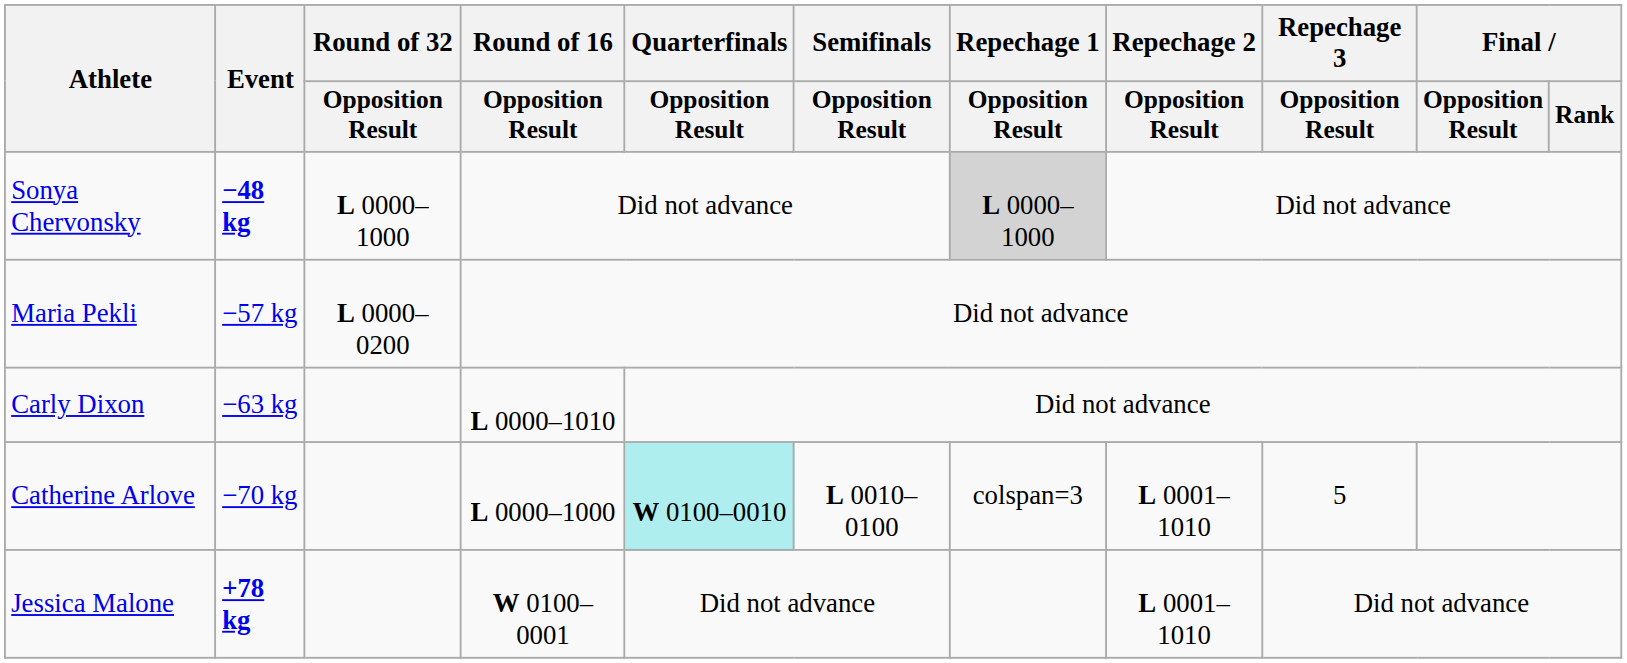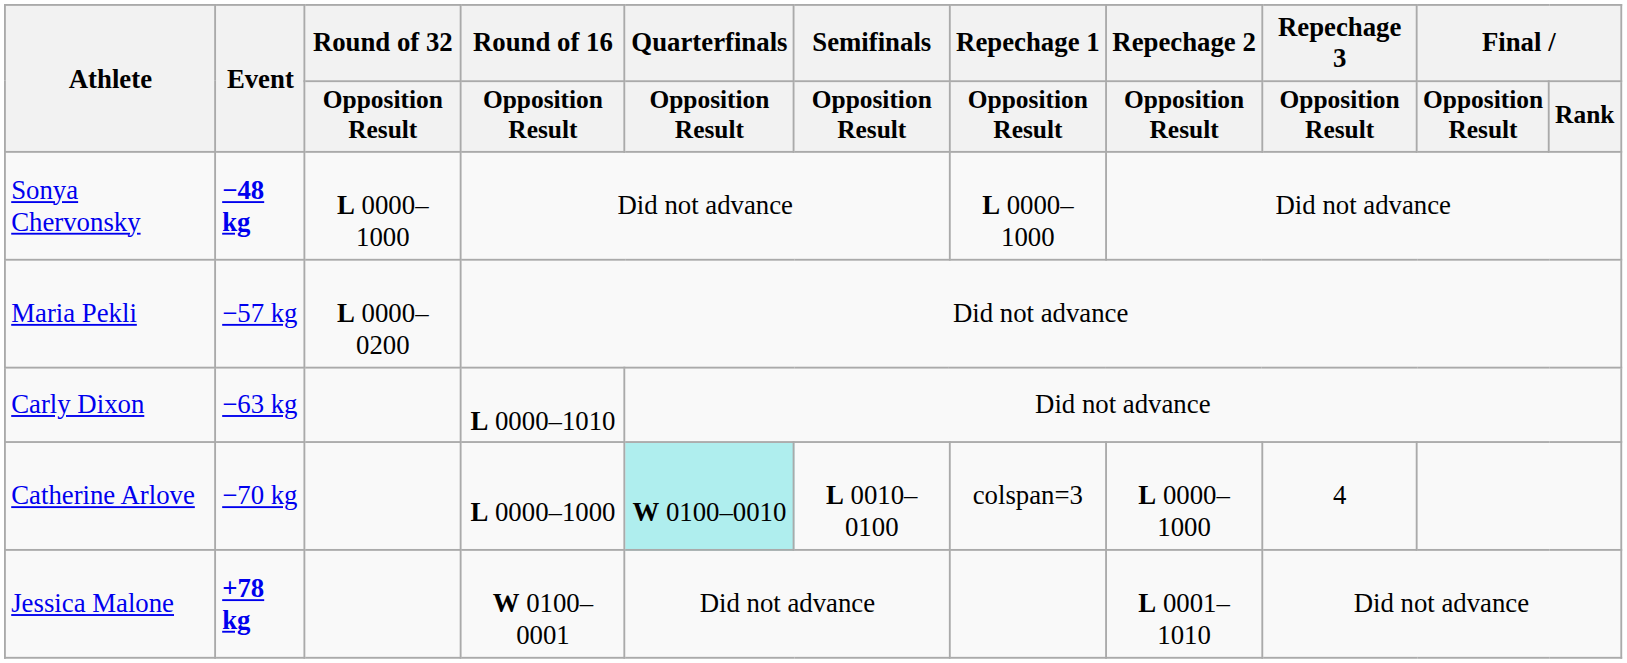Sonya Chervonsky | Repechage 1 / Opposition Result: lightgrey background -> no background
Catherine Arlove | Repechage 2 / Opposition Result: L 0001–1010 -> L 0000–1000
Catherine Arlove | Repechage 3 / Opposition Result: 5 -> 4
